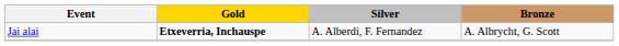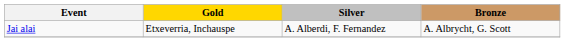Jai alai | Gold: bold -> normal
